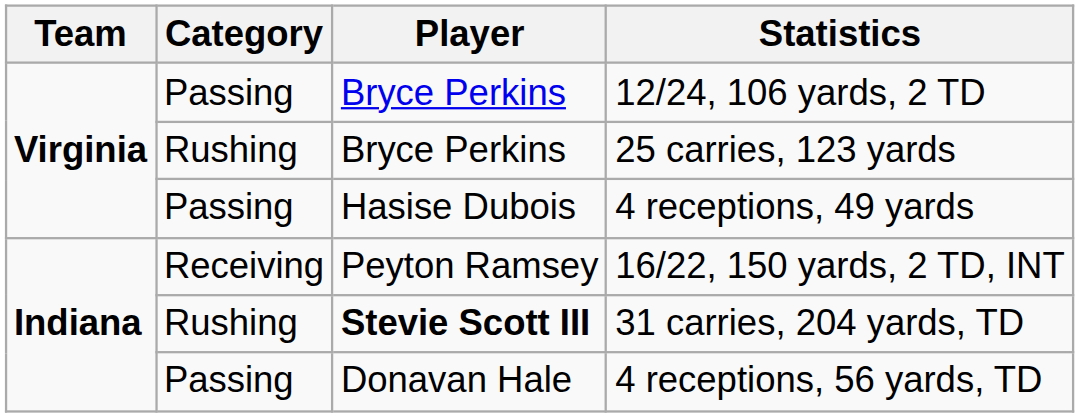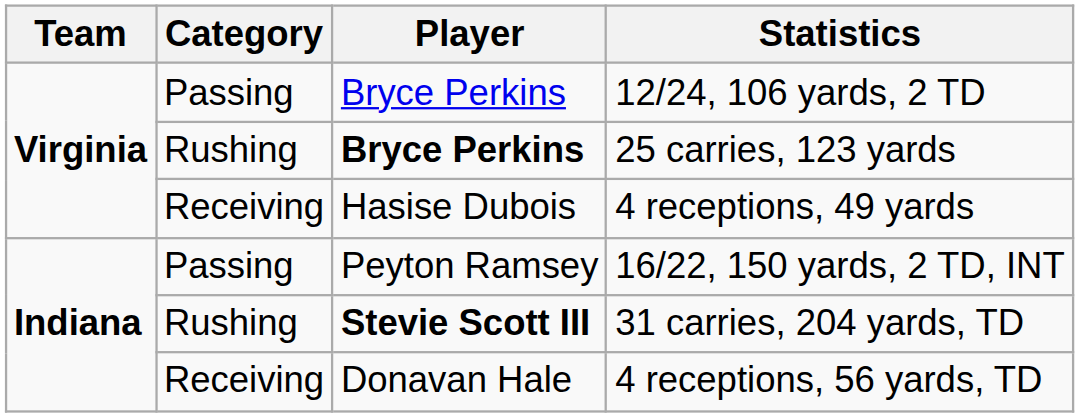25 carries, 123 yards | Player: normal -> bold
4 receptions, 49 yards | Category: Passing -> Receiving
16/22, 150 yards, 2 TD, INT | Category: Receiving -> Passing
4 receptions, 56 yards, TD | Category: Passing -> Receiving
